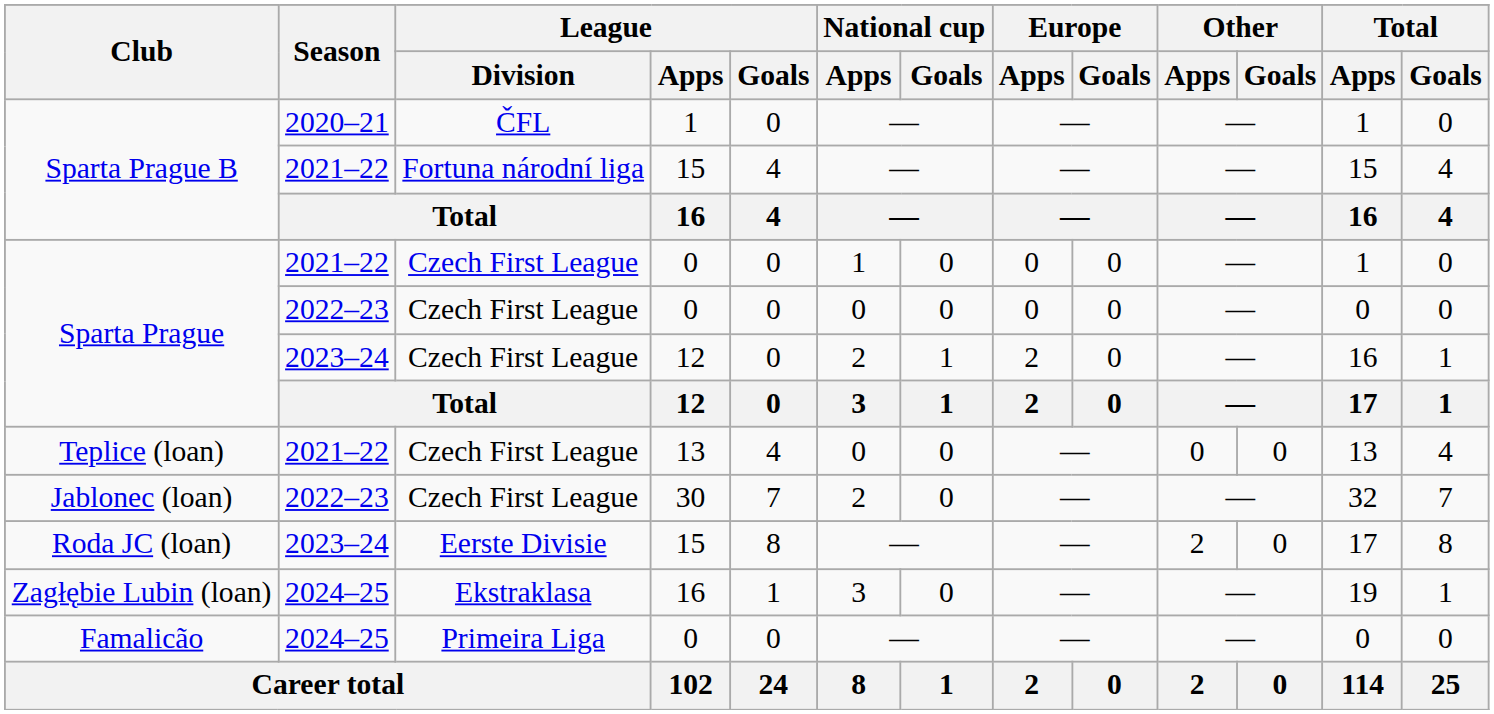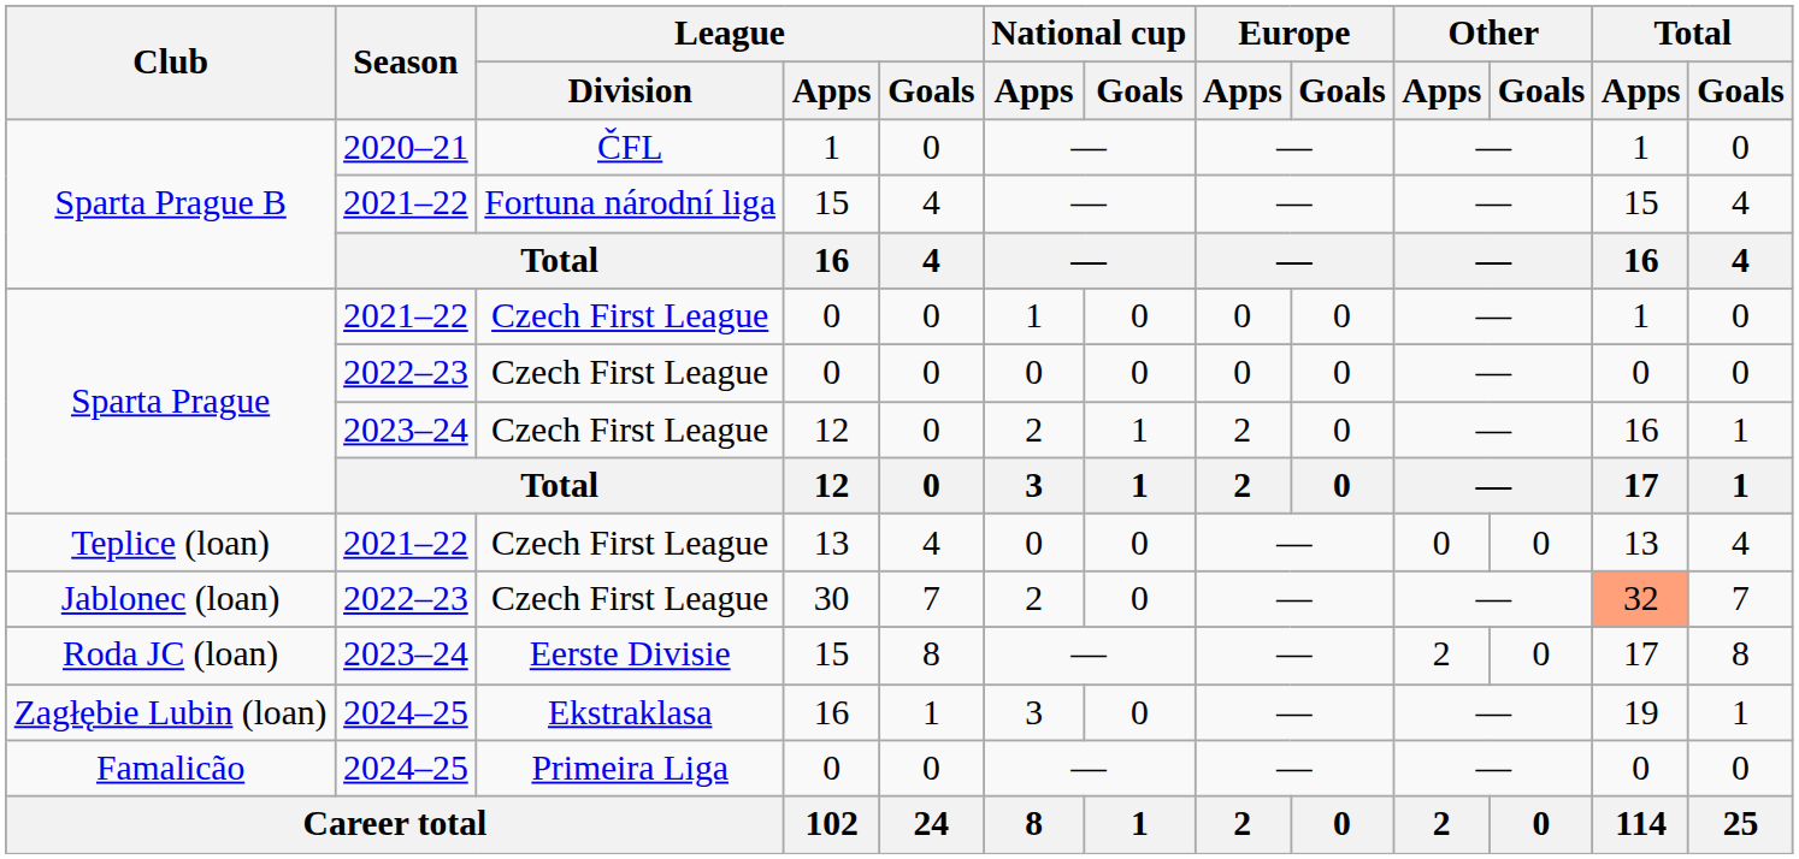Jablonec (loan) | Total / Apps: no background -> lightsalmon background
